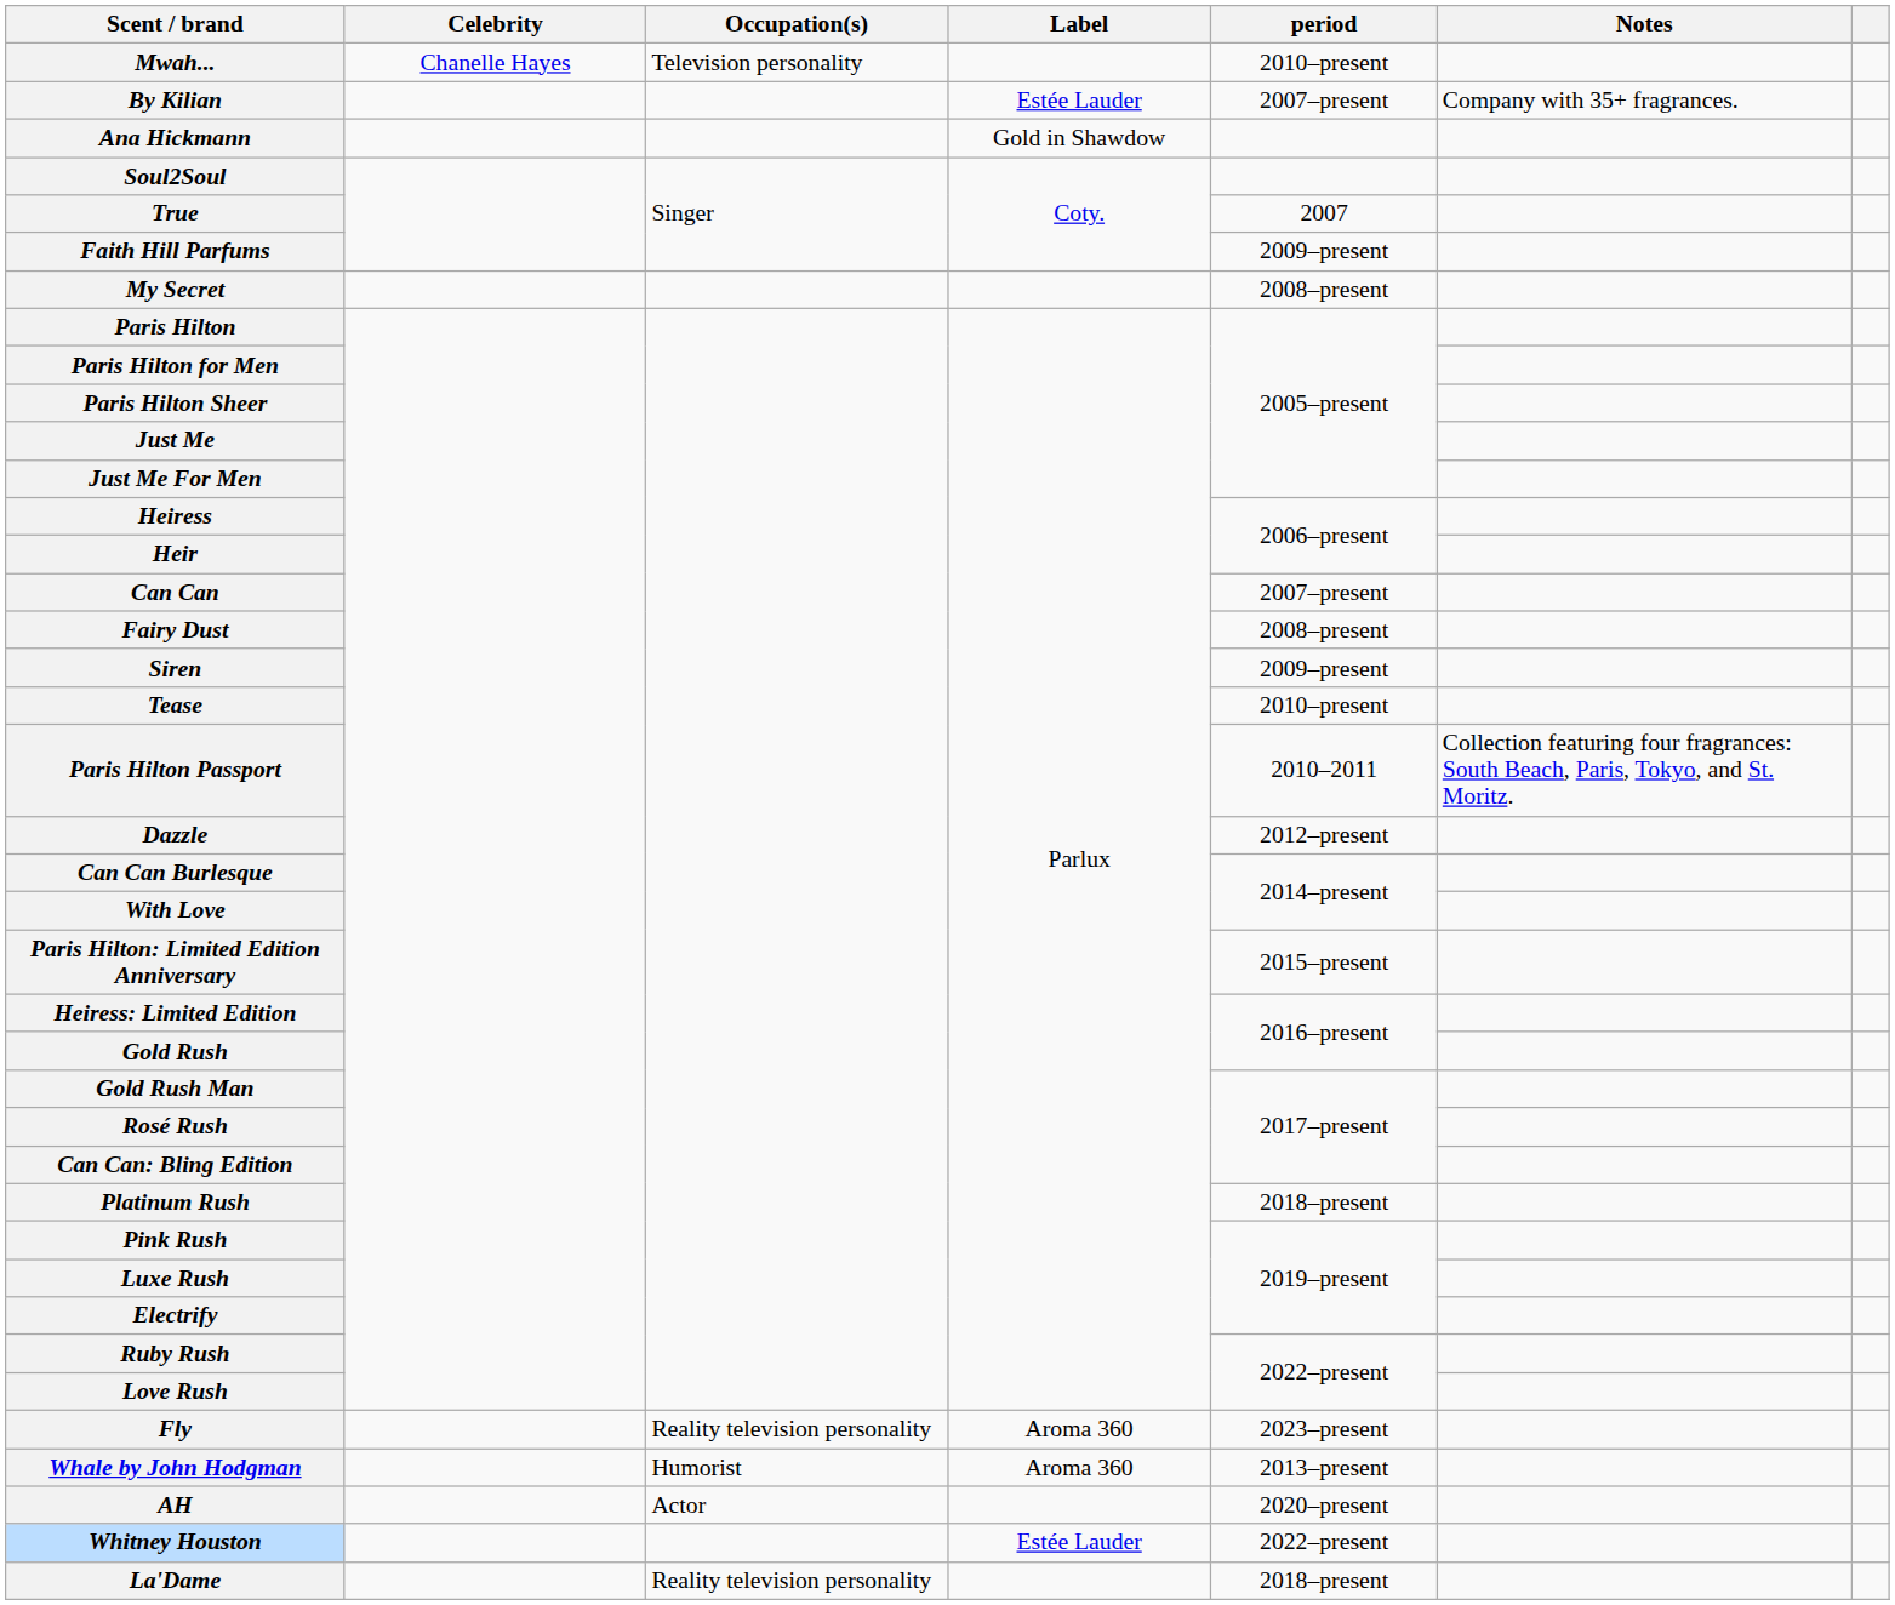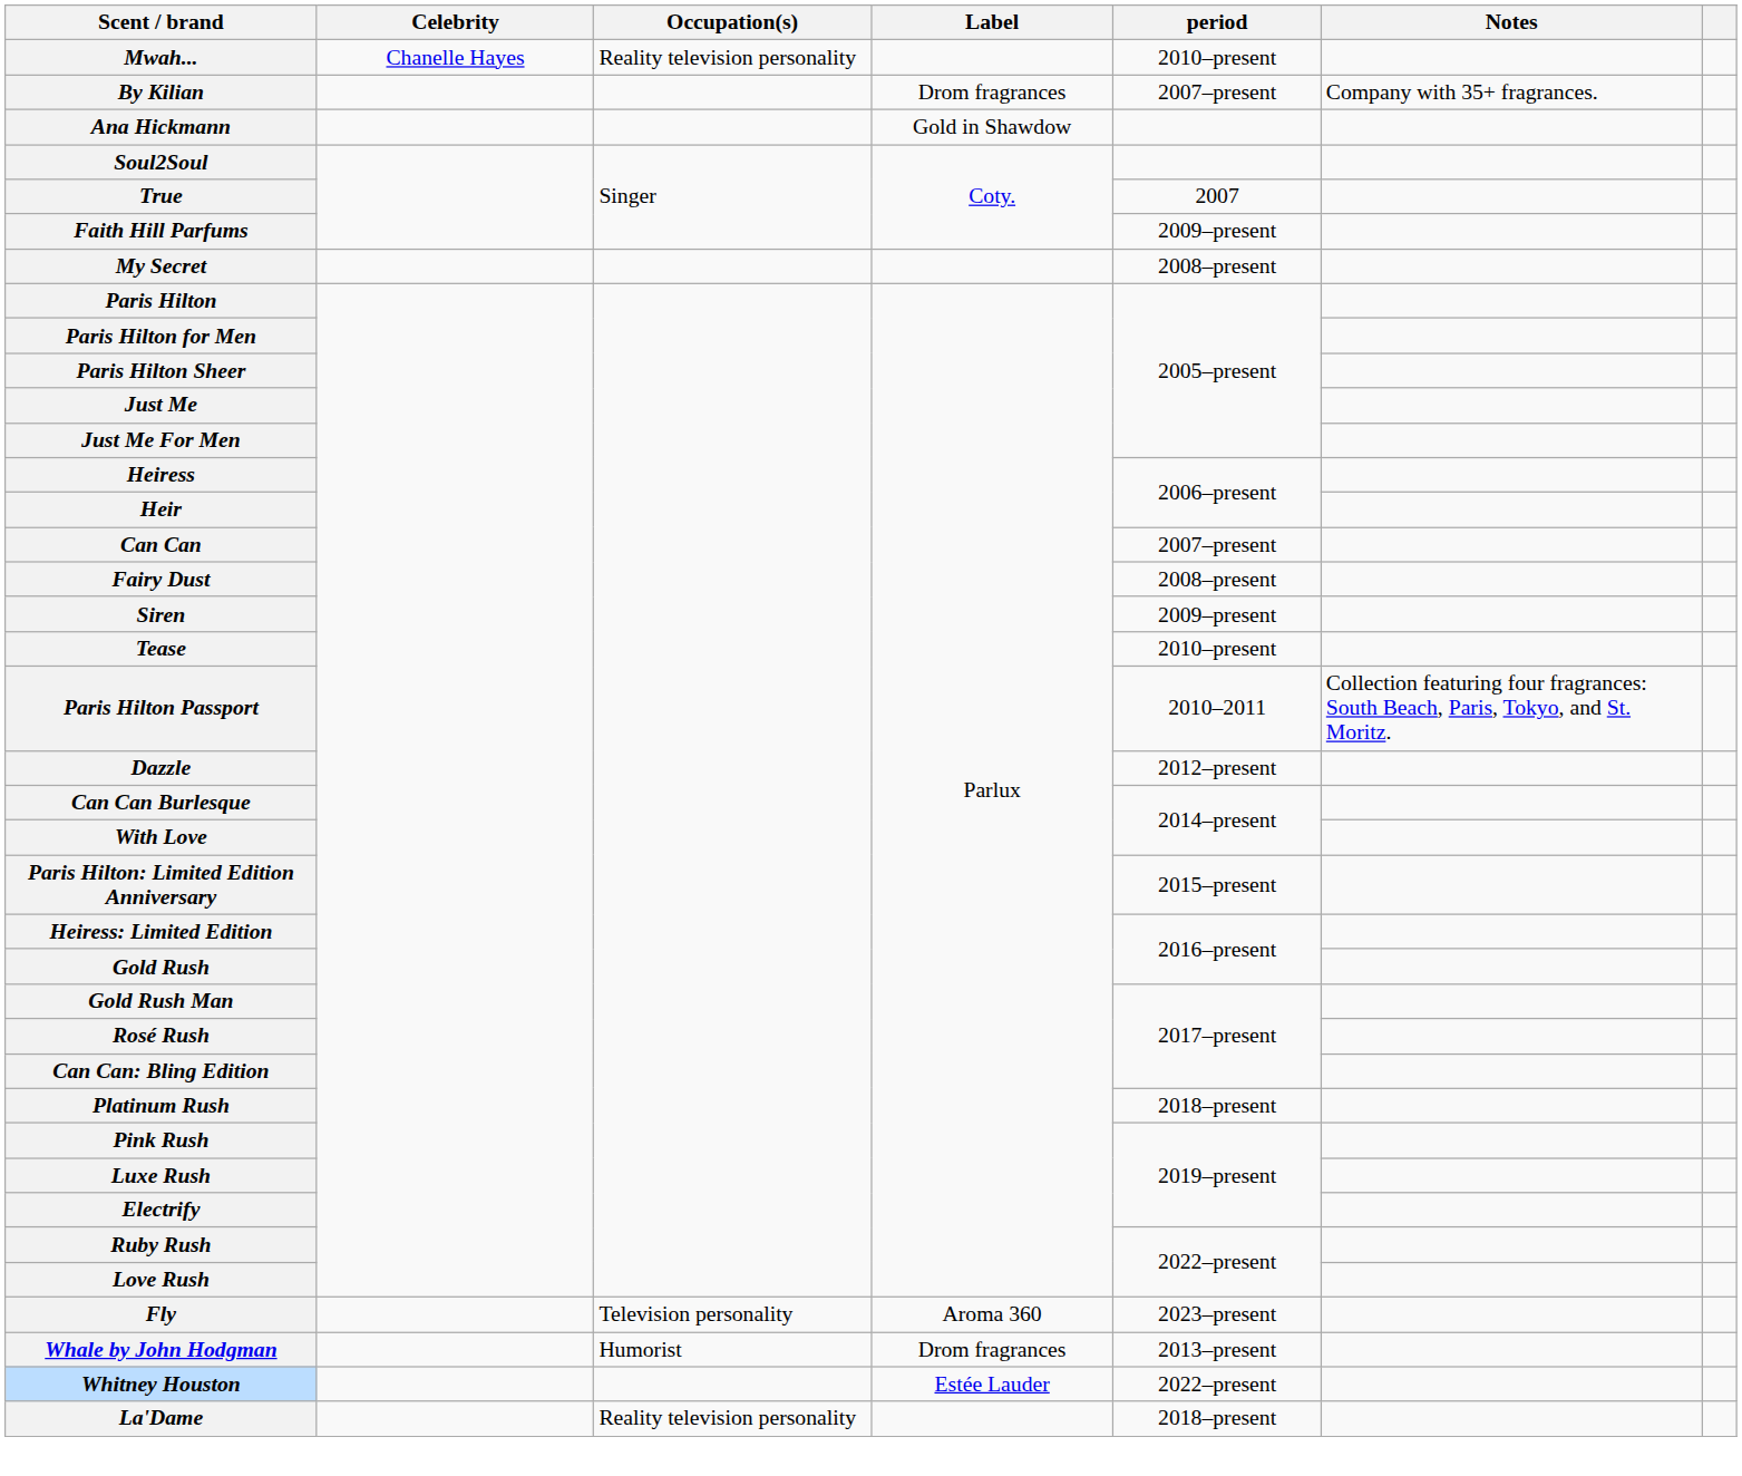Mwah... | Occupation(s): Television personality -> Reality television personality
By Kilian | Label: Estée Lauder -> Drom fragrances
Fly | Occupation(s): Reality television personality -> Television personality
Whale by John Hodgman | Label: Aroma 360 -> Drom fragrances
- row: AH | Actor | 2020–present
